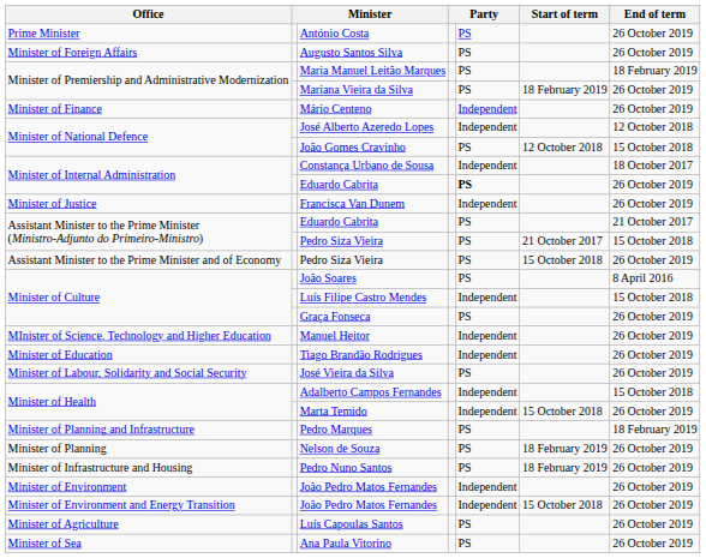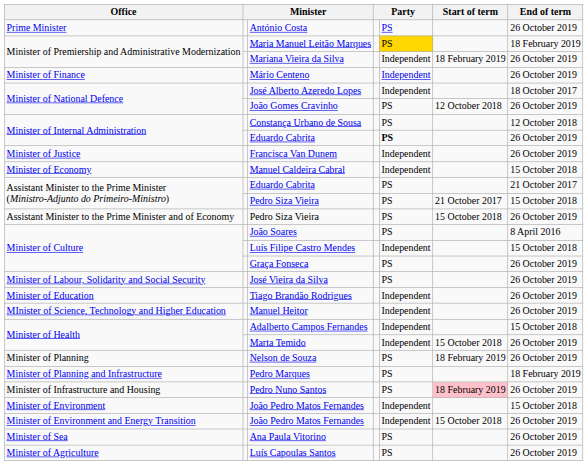- row: Minister of Foreign Affairs | Augusto Santos Silva | PS | 26 October 2019
Maria Manuel Leitão Marques | column 5: no background -> gold background
Mariana Vieira da Silva | column 5: PS -> Independent
José Alberto Azeredo Lopes | End of term: 12 October 2018 -> 18 October 2017
João Gomes Cravinho | End of term: 15 October 2018 -> 26 October 2019
Constança Urbano de Sousa | column 5: Independent -> PS
Constança Urbano de Sousa | End of term: 18 October 2017 -> 12 October 2018
+ row: Minister of Economy | Manuel Caldeira Cabral | Independent | 15 October 2018
rows swapped: Manuel Heitor <-> José Vieira da Silva
rows swapped: Pedro Marques <-> Nelson de Souza
Pedro Nuno Santos | Start of term: no background -> pink background
Minister of Environment / João Pedro Matos Fernandes | End of term: 26 October 2019 -> 15 October 2018
rows swapped: Luís Capoulas Santos <-> Ana Paula Vitorino
